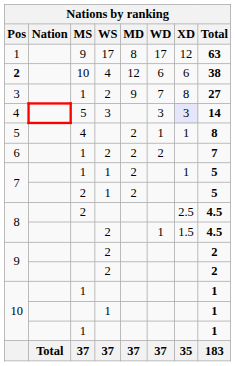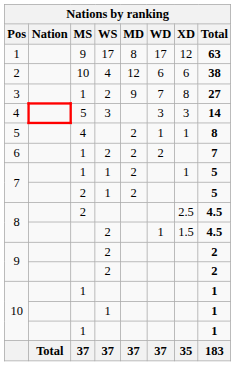row 4 | Pos: bold -> normal
row 6 | XD: lavender background -> no background
